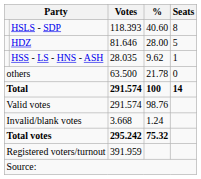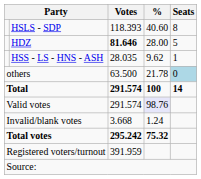HDZ | Votes: normal -> bold
others | Seats: no background -> lightblue background
Valid votes | %: no background -> lavender background
